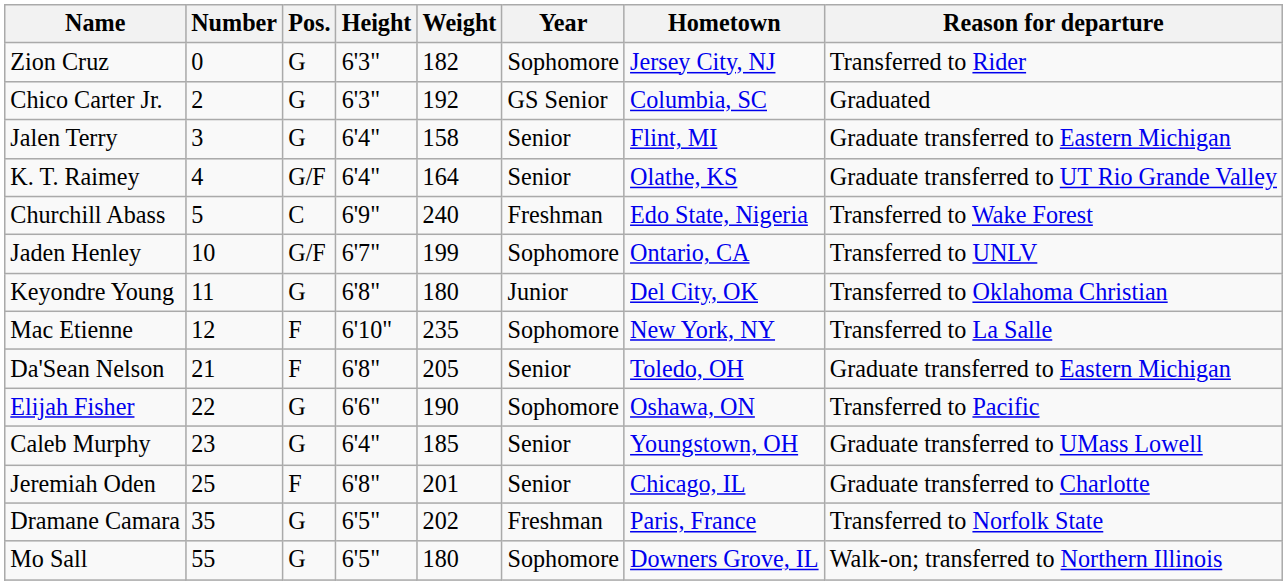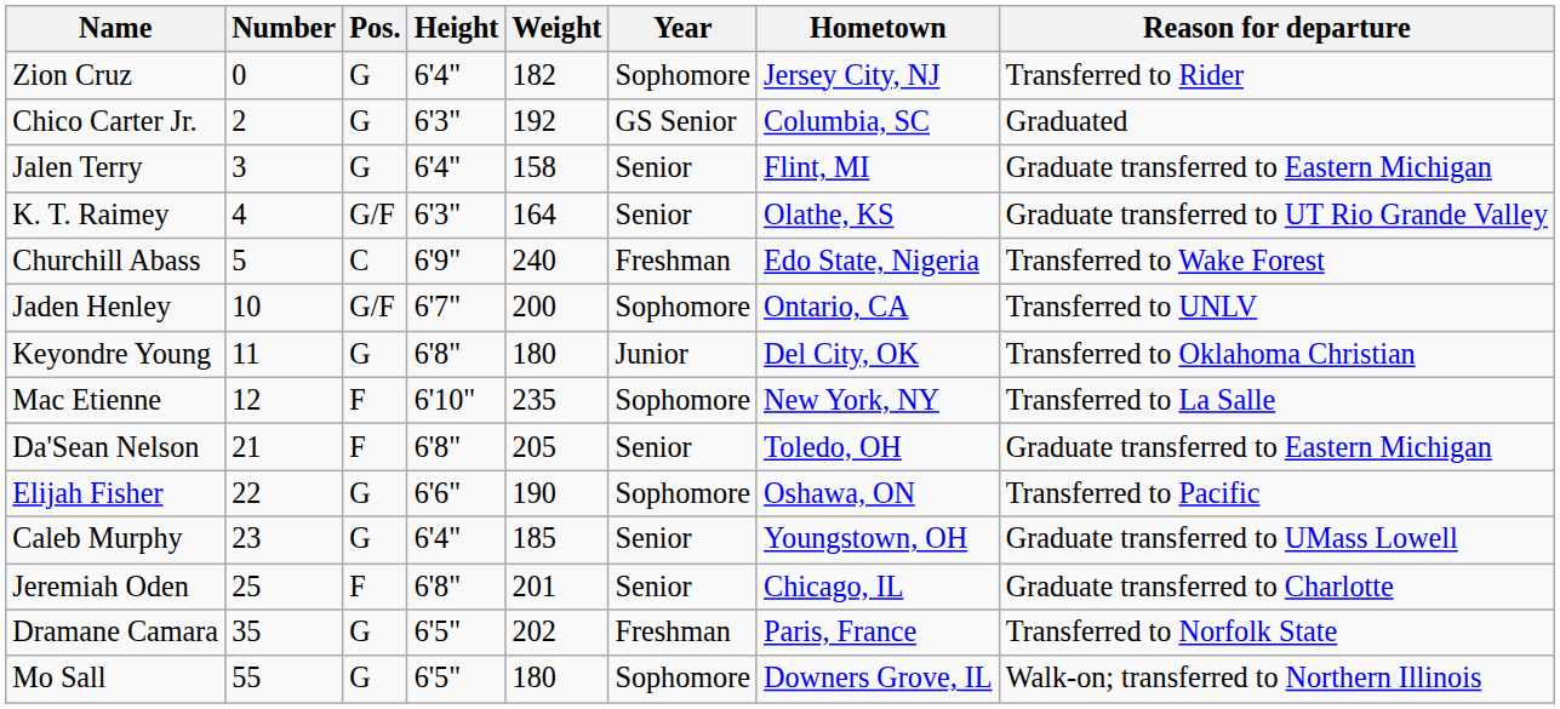Zion Cruz | Height: 6'3" -> 6'4"
K. T. Raimey | Height: 6'4" -> 6'3"
Jaden Henley | Weight: 199 -> 200
